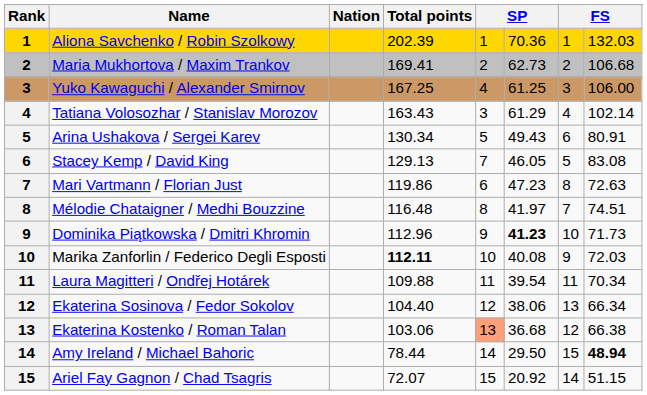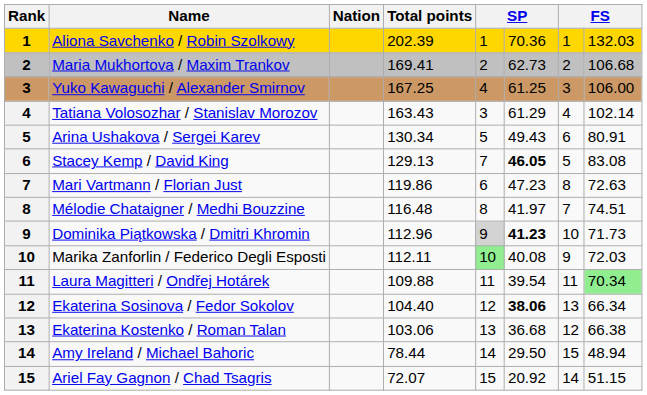Stacey Kemp / David King | column 6: normal -> bold
Dominika Piątkowska / Dmitri Khromin | column 5: no background -> lightgrey background
Marika Zanforlin / Federico Degli Esposti | Total points: bold -> normal
Marika Zanforlin / Federico Degli Esposti | column 5: no background -> lightgreen background
Laura Magitteri / Ondřej Hotárek | column 8: no background -> lightgreen background
Ekaterina Sosinova / Fedor Sokolov | column 6: normal -> bold
Ekaterina Kostenko / Roman Talan | column 5: lightsalmon background -> no background
Amy Ireland / Michael Bahoric | column 8: bold -> normal
